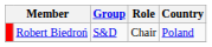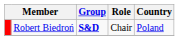Robert Biedroń | Group: normal -> bold
